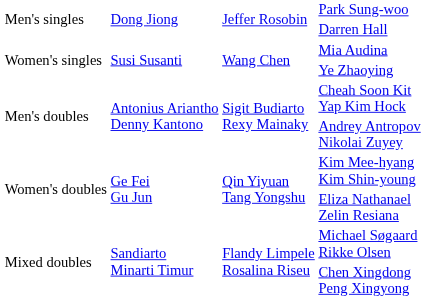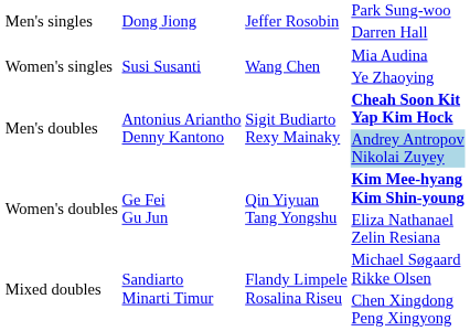Cheah Soon Kit Yap Kim Hock | column 4: normal -> bold
Andrey Antropov Nikolai Zuyey | column 4: no background -> lightblue background
Kim Mee-hyang Kim Shin-young | column 4: normal -> bold
